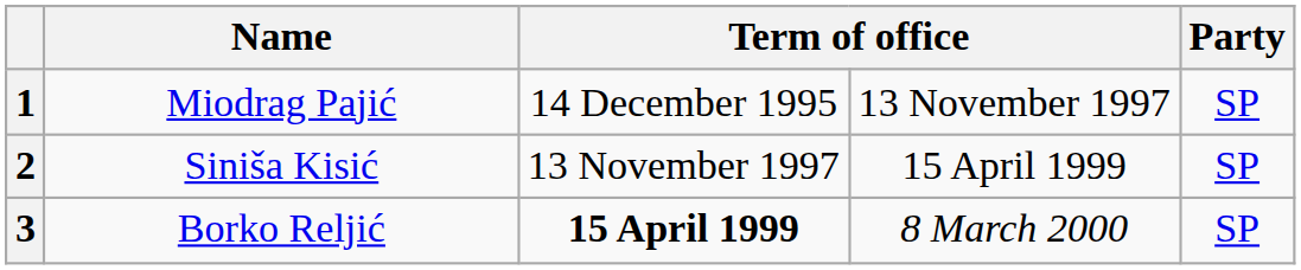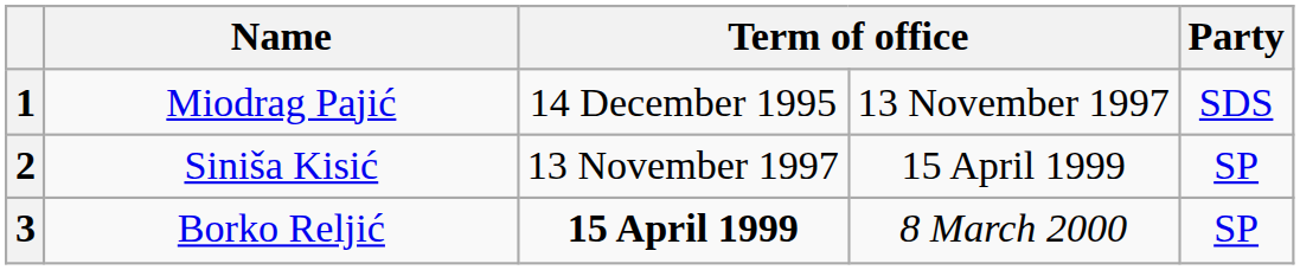1 | Party: SP -> SDS
